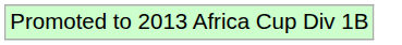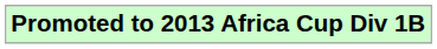row 1 | column 1: normal -> bold
